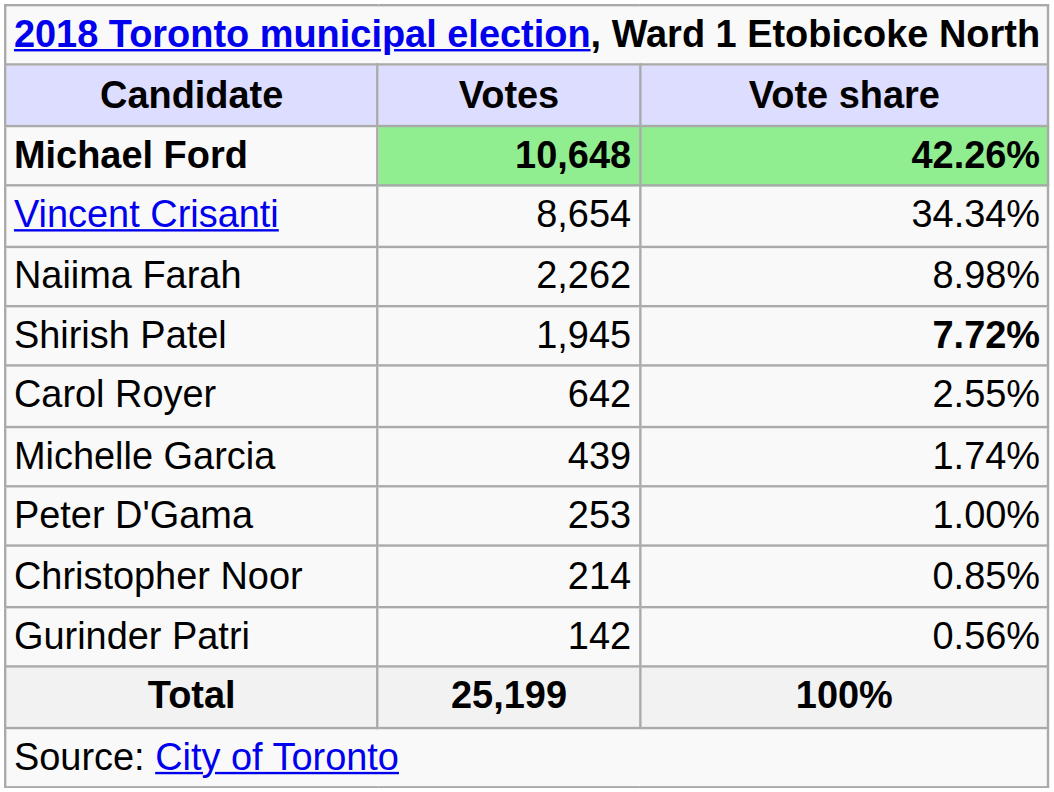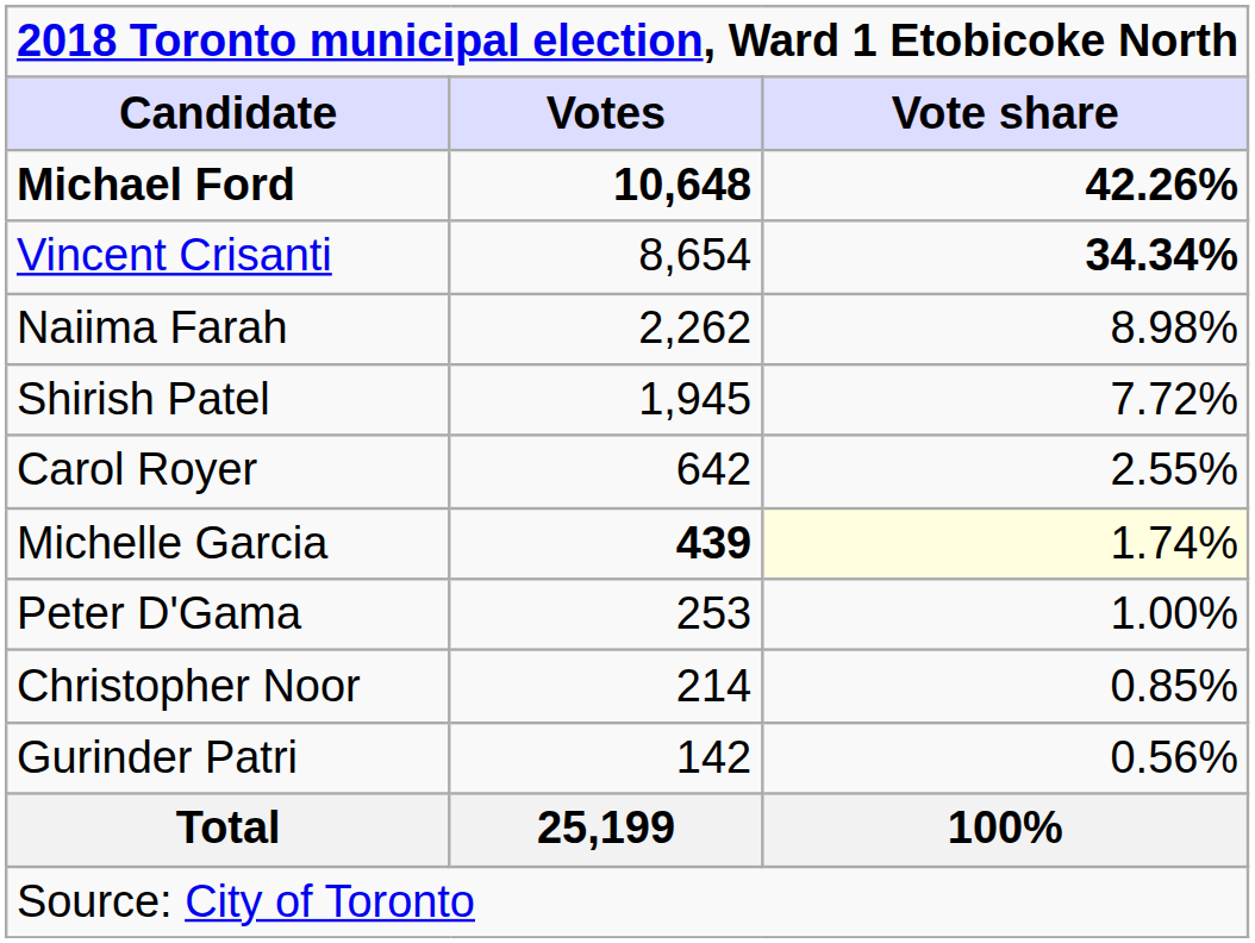Michael Ford | Votes: lightgreen background -> no background
Michael Ford | Vote share: lightgreen background -> no background
Vincent Crisanti | Vote share: normal -> bold
Shirish Patel | Vote share: bold -> normal
Michelle Garcia | Votes: normal -> bold
Michelle Garcia | Vote share: no background -> lightyellow background
